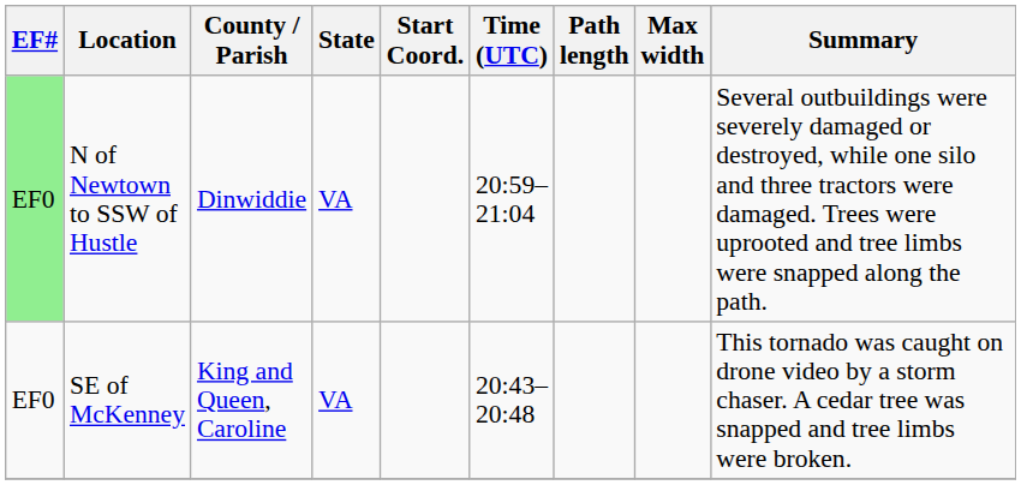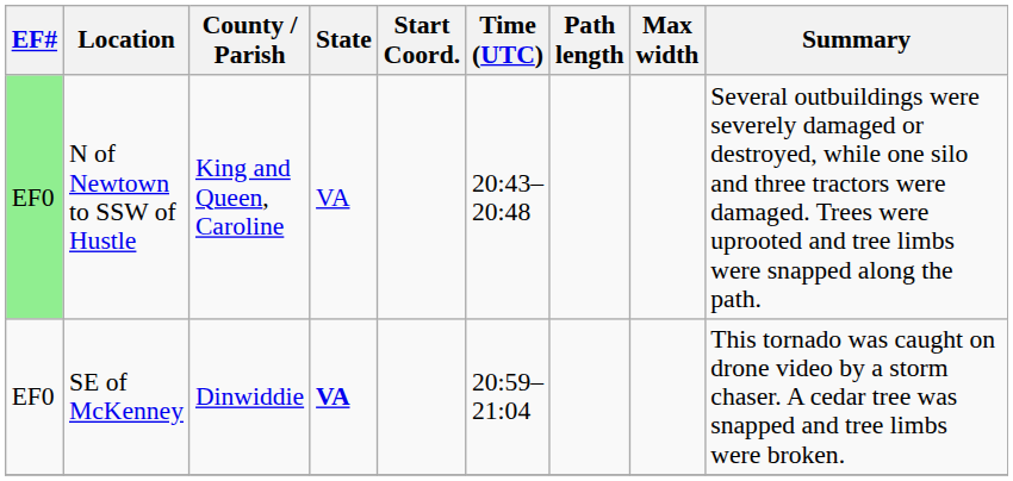N of Newtown to SSW of Hustle | County / Parish: Dinwiddie -> King and Queen, Caroline
N of Newtown to SSW of Hustle | Time (UTC): 20:59–21:04 -> 20:43–20:48
SE of McKenney | County / Parish: King and Queen, Caroline -> Dinwiddie
SE of McKenney | State: normal -> bold
SE of McKenney | Time (UTC): 20:43–20:48 -> 20:59–21:04
